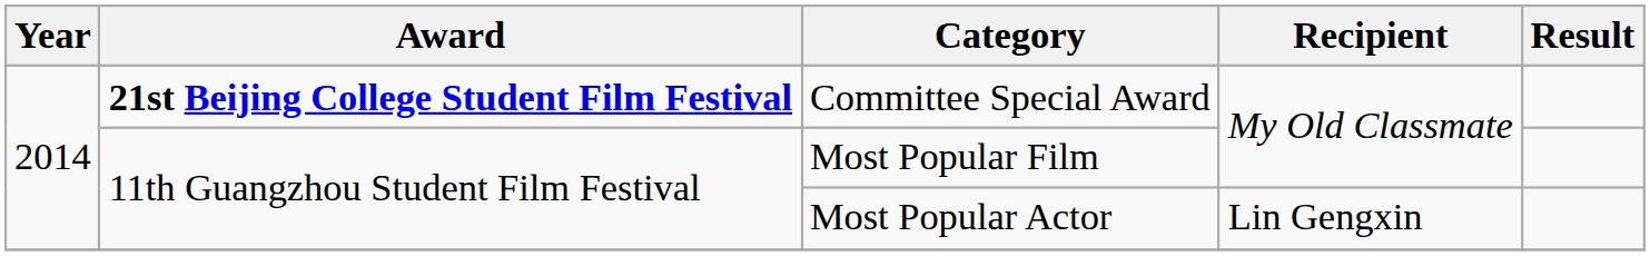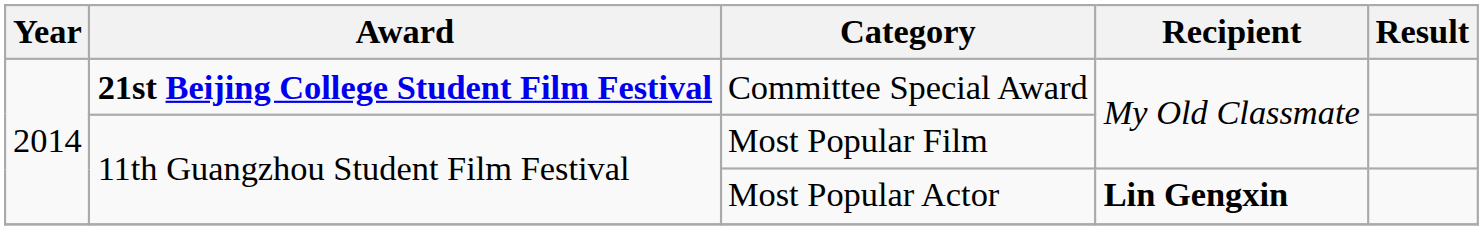Most Popular Actor | Recipient: normal -> bold
